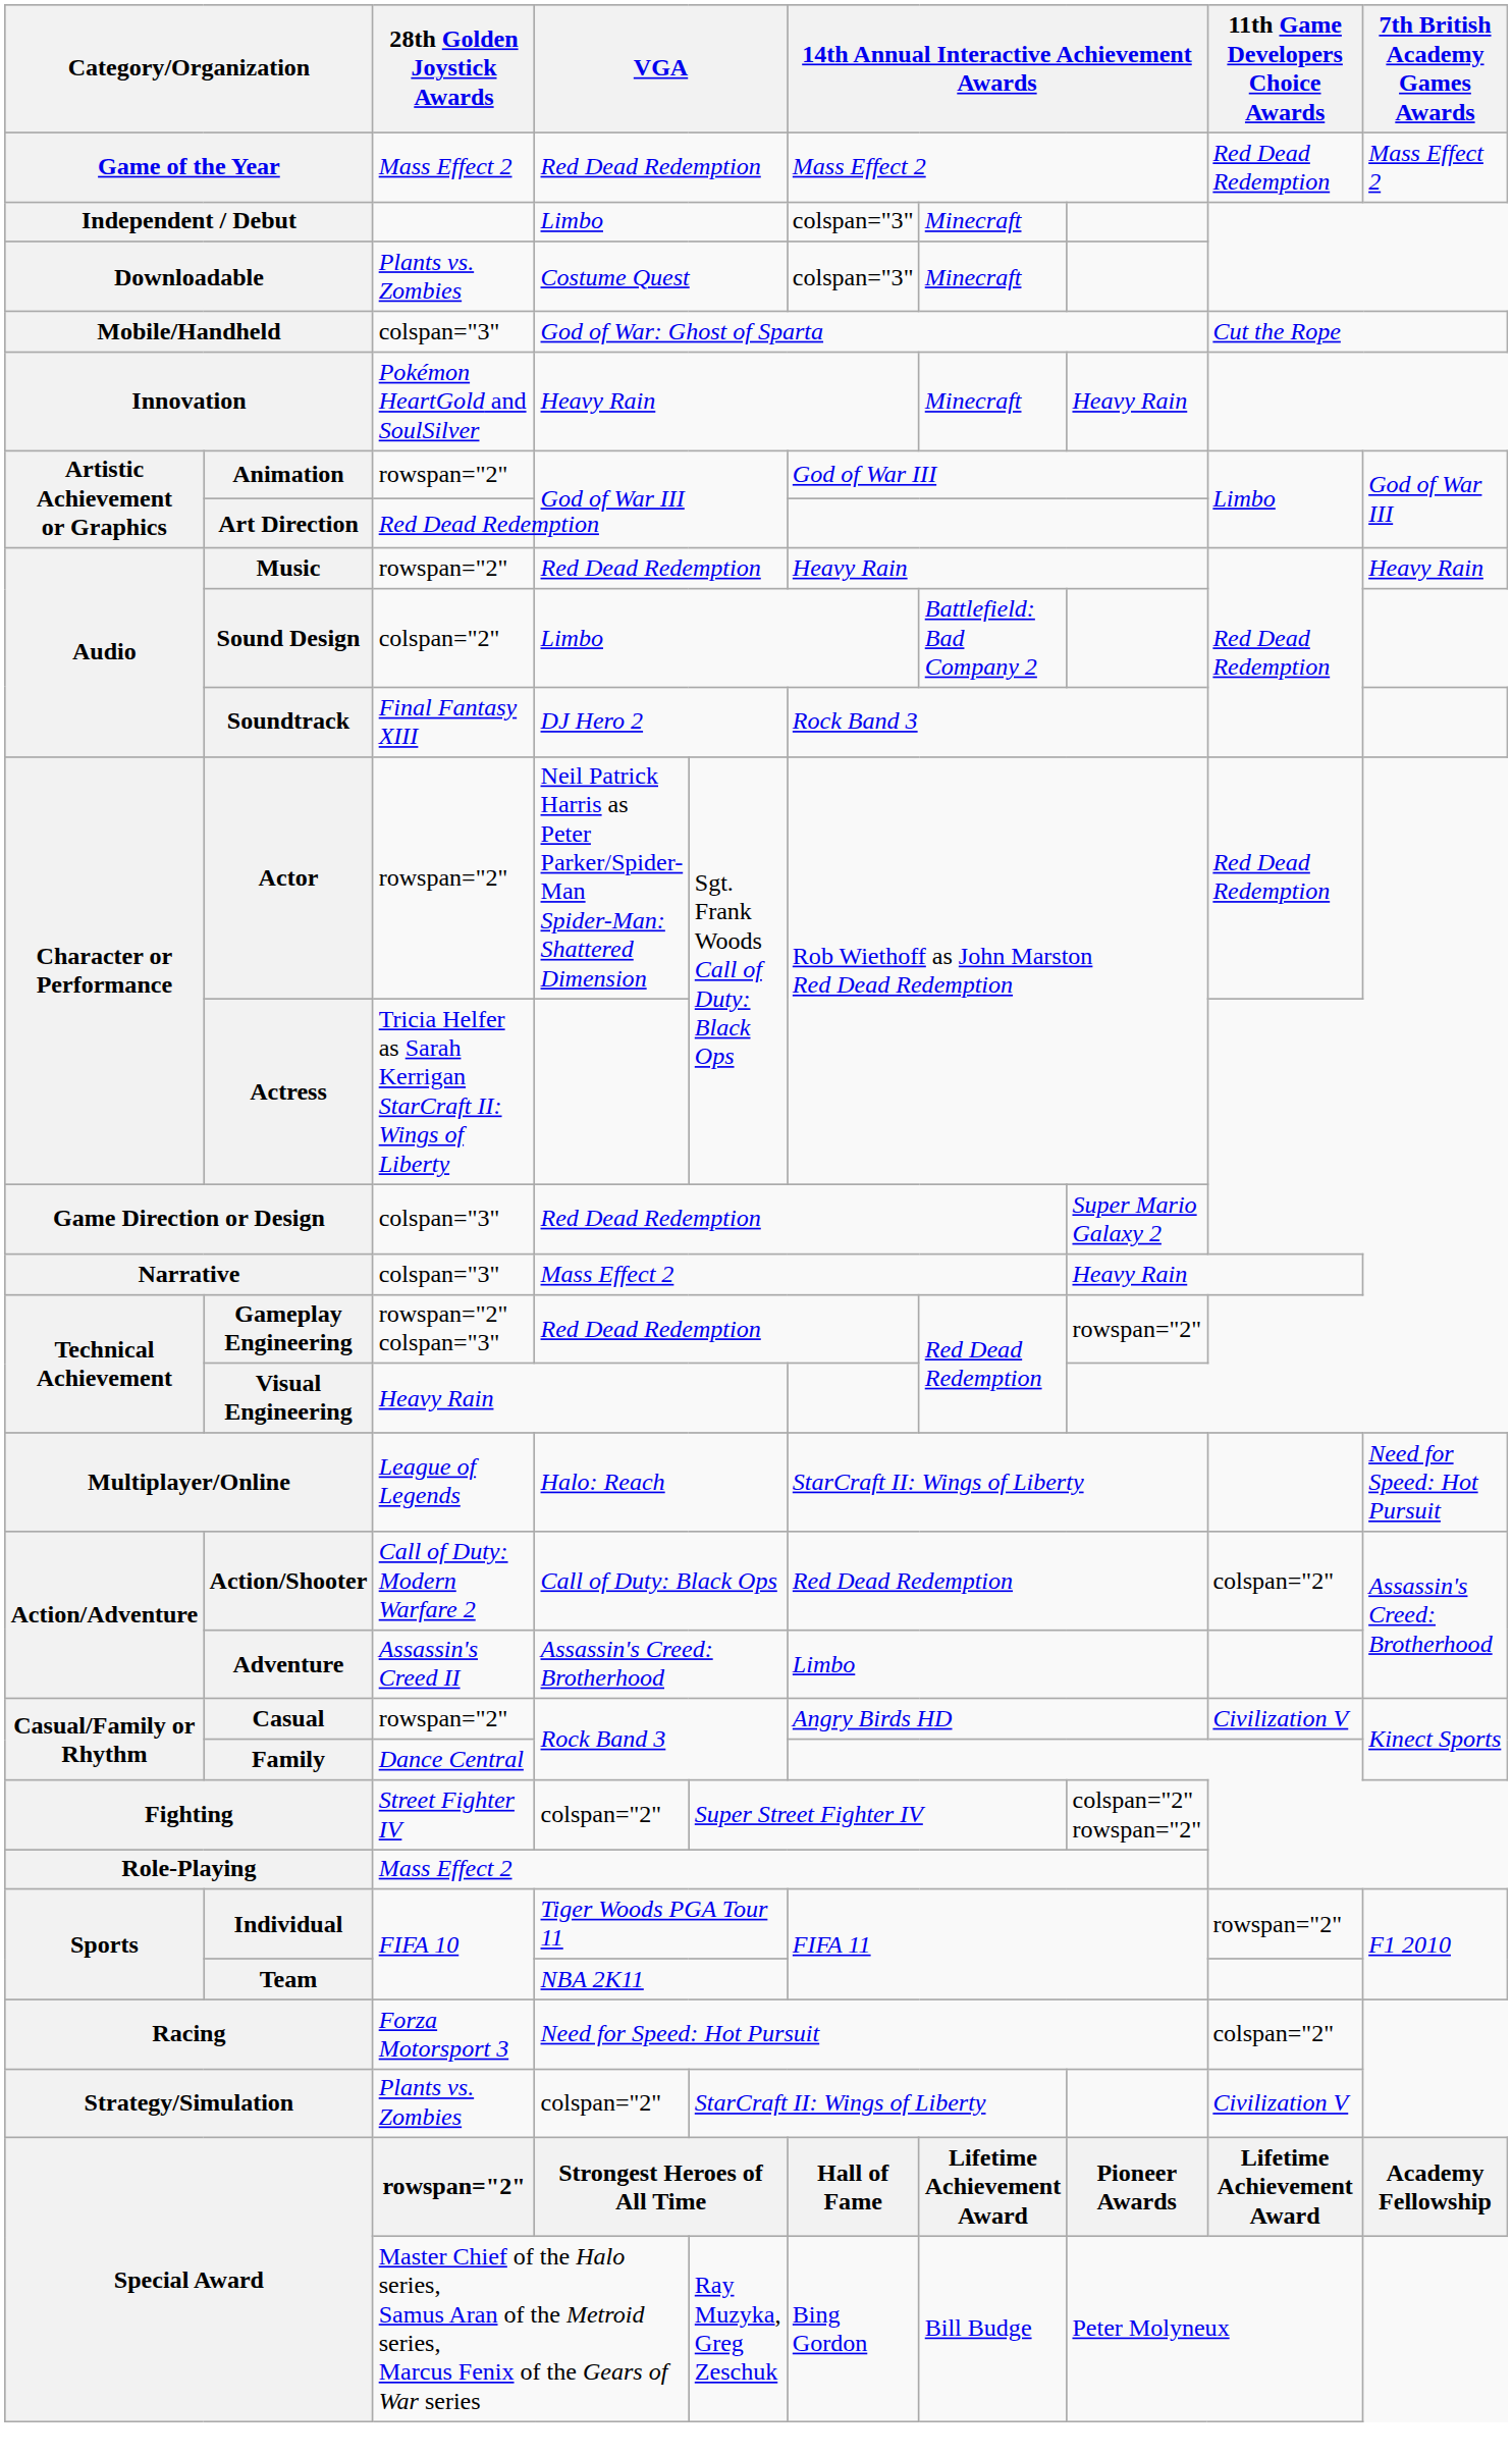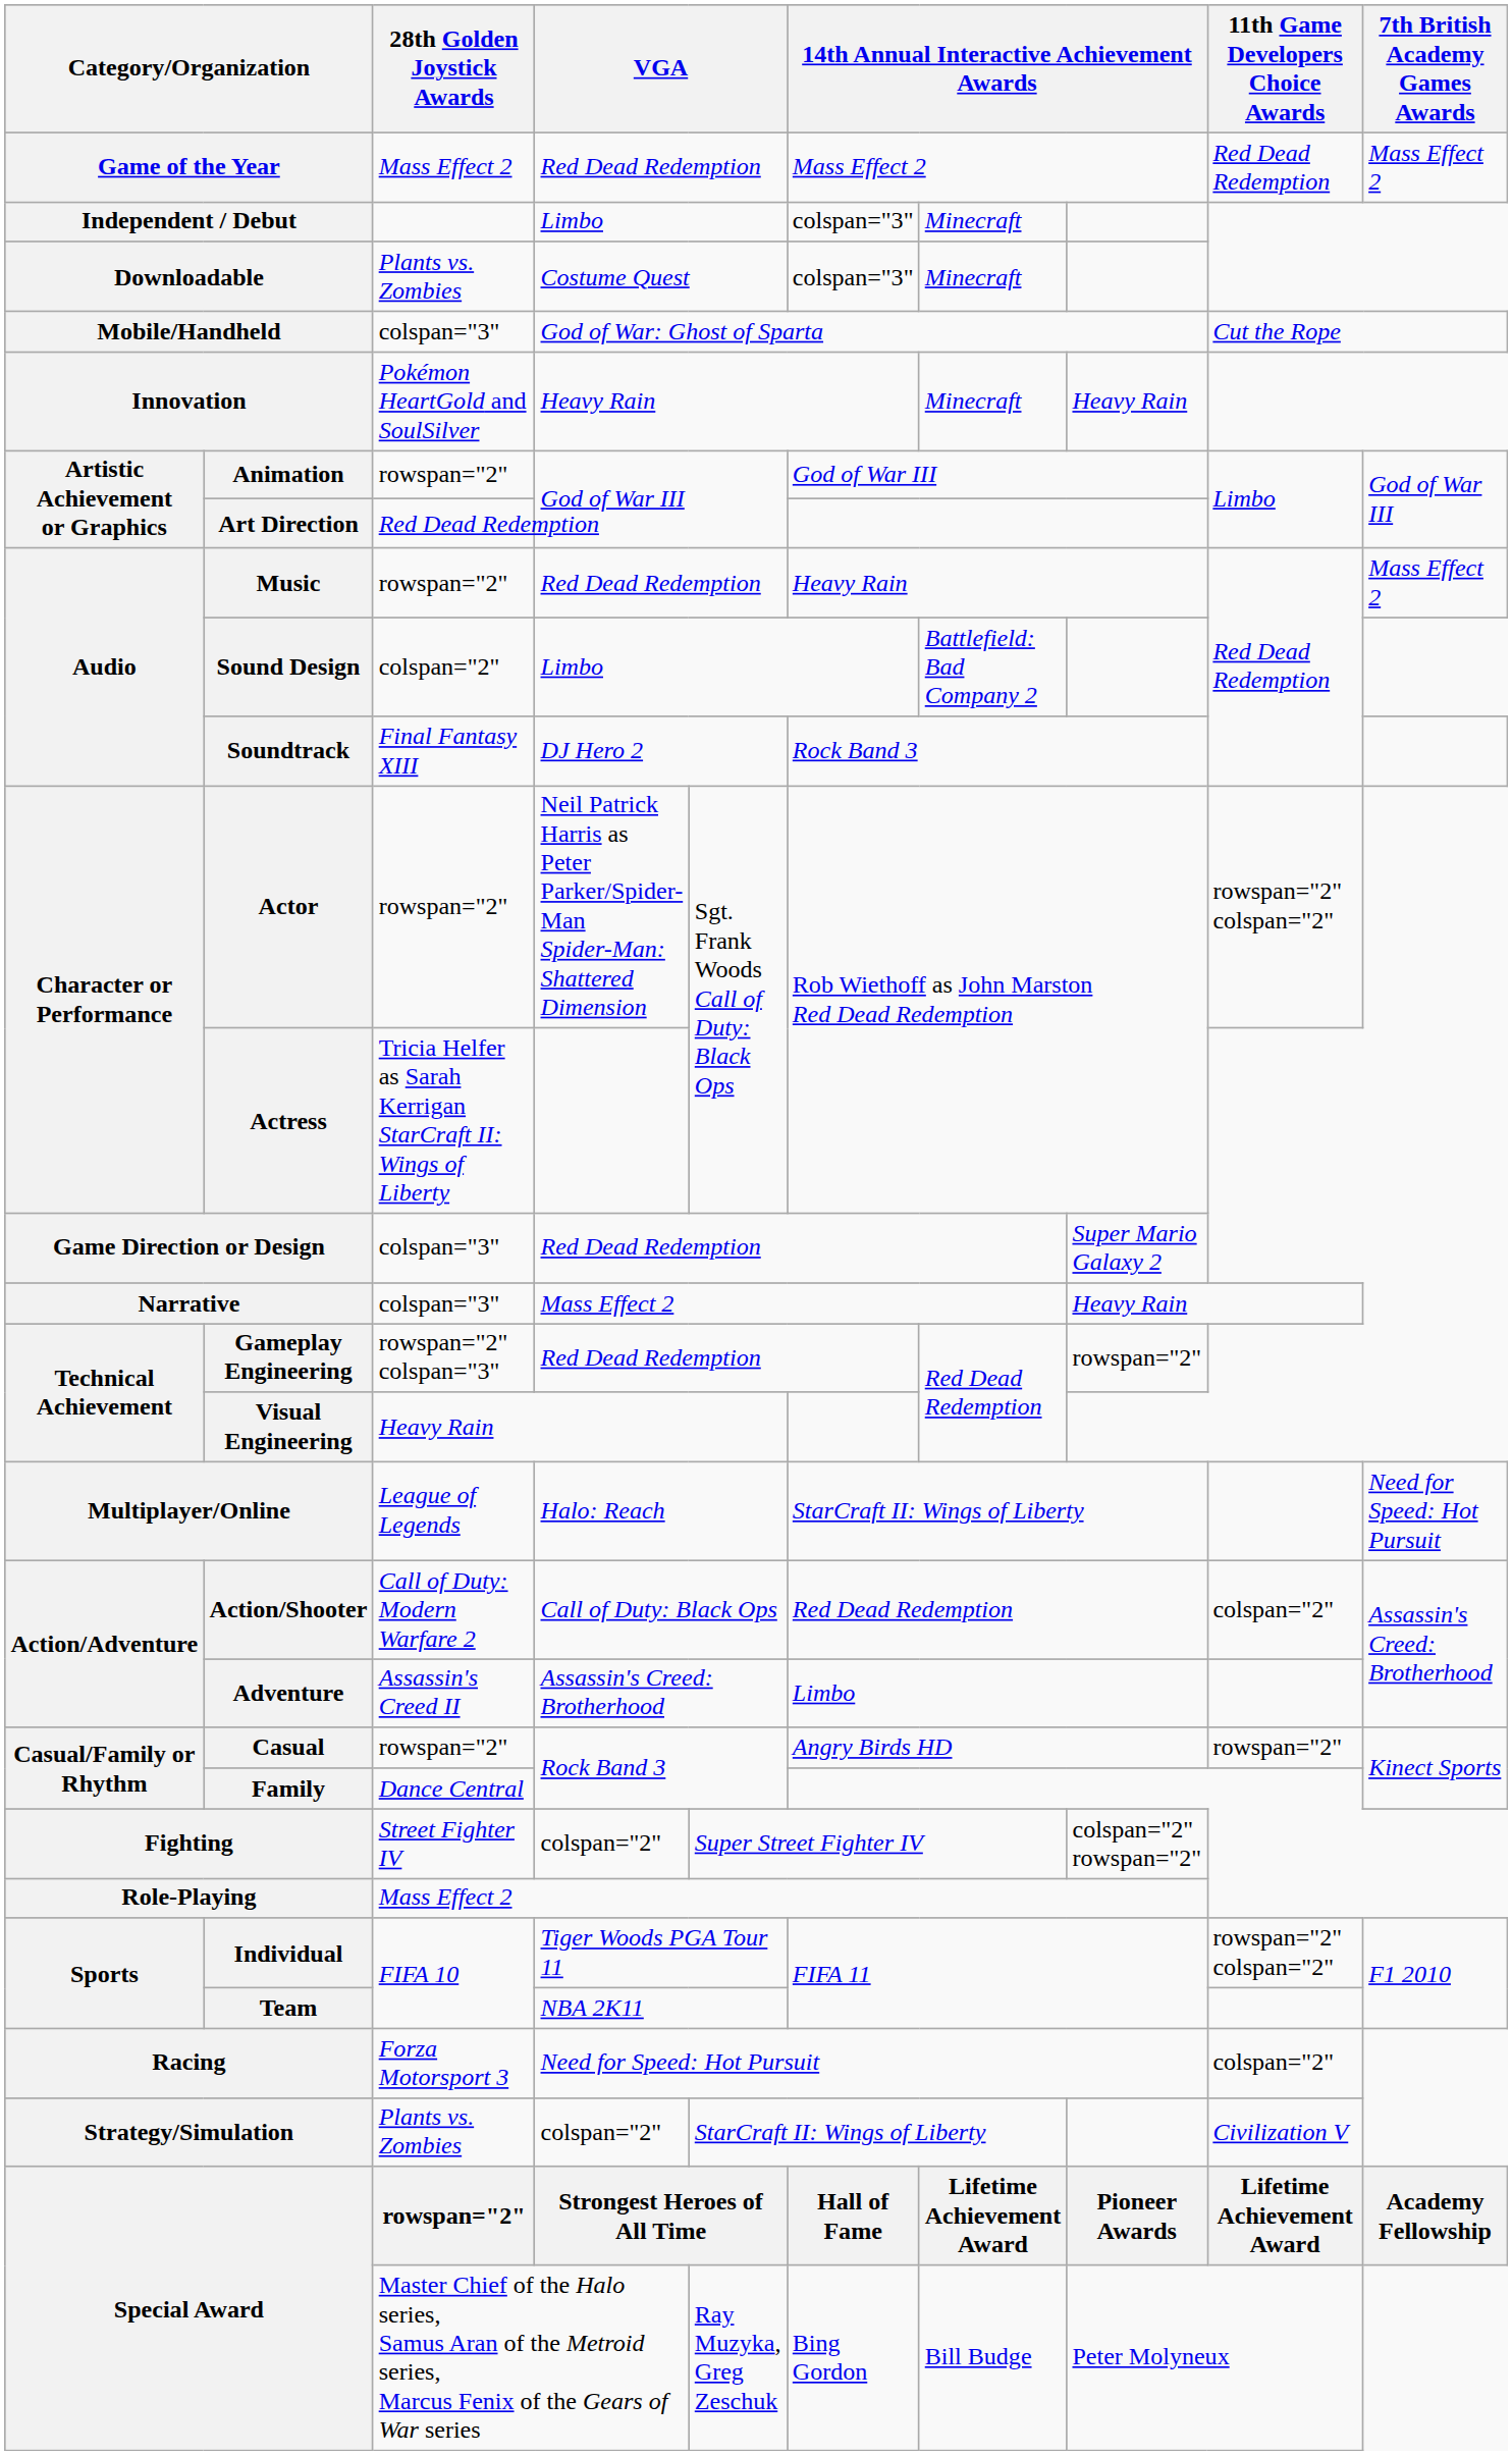Music | 7th British Academy Games Awards: Heavy Rain -> Mass Effect 2
Actor | 11th Game Developers Choice Awards: Red Dead Redemption -> rowspan="2" colspan="2"
Casual | 11th Game Developers Choice Awards: Civilization V -> rowspan="2"
Individual | 11th Game Developers Choice Awards: rowspan="2" -> rowspan="2" colspan="2"
